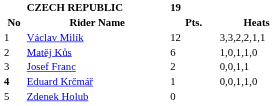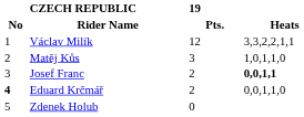Matěj Kůs | 19 / Pts.: 6 -> 3
Josef Franc | Heats: normal -> bold
Eduard Krčmář | 19 / Pts.: 1 -> 2
